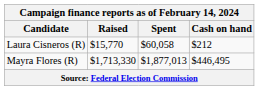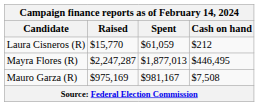Laura Cisneros (R) | Spent: $60,058 -> $61,059
Mayra Flores (R) | Raised: $1,713,330 -> $2,247,287
+ row: Mauro Garza (R) | $975,169 | $981,167 | $7,508
